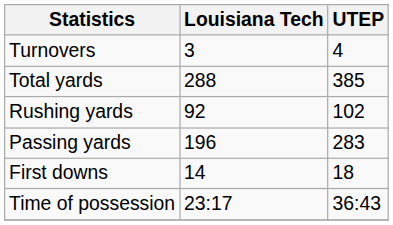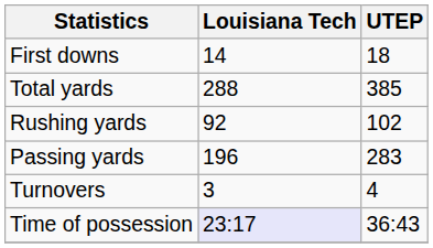rows swapped: First downs <-> Turnovers
Time of possession | Louisiana Tech: no background -> lavender background
